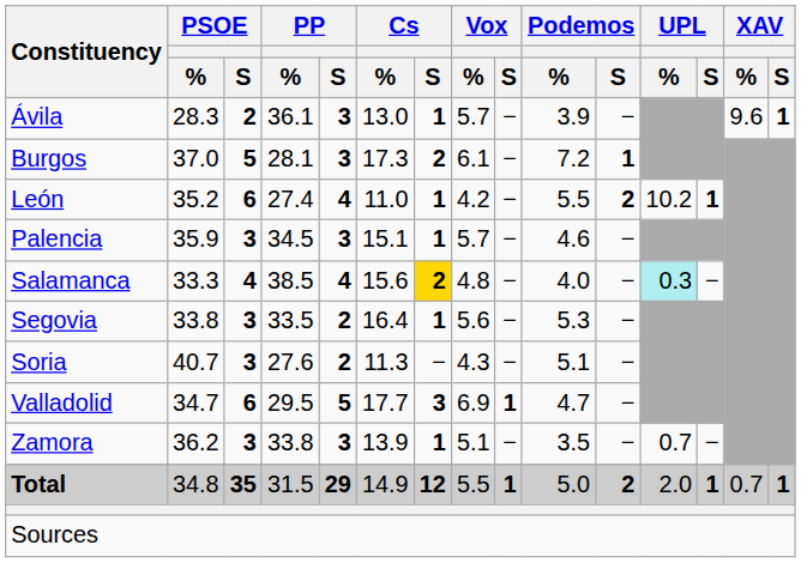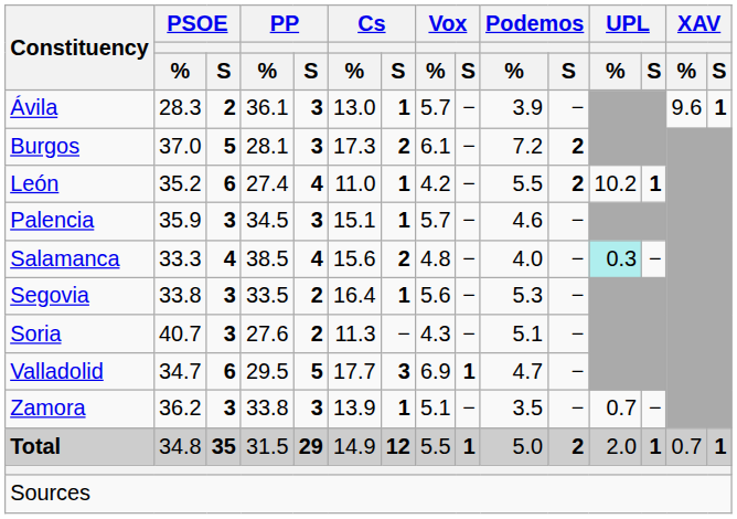Burgos | Podemos / S: 1 -> 2
Salamanca | Cs / S: gold background -> no background
